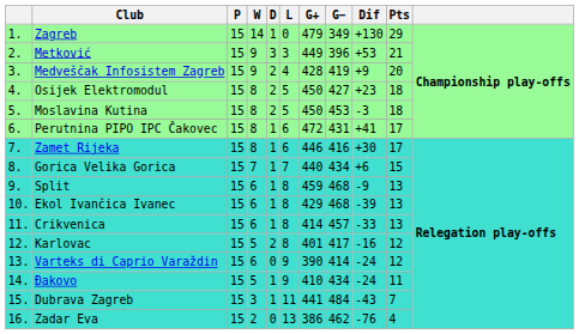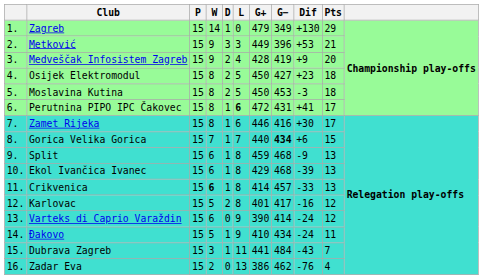Perutnina PIPO IPC Čakovec | L: normal -> bold
Gorica Velika Gorica | G−: normal -> bold
Crikvenica | W: normal -> bold
